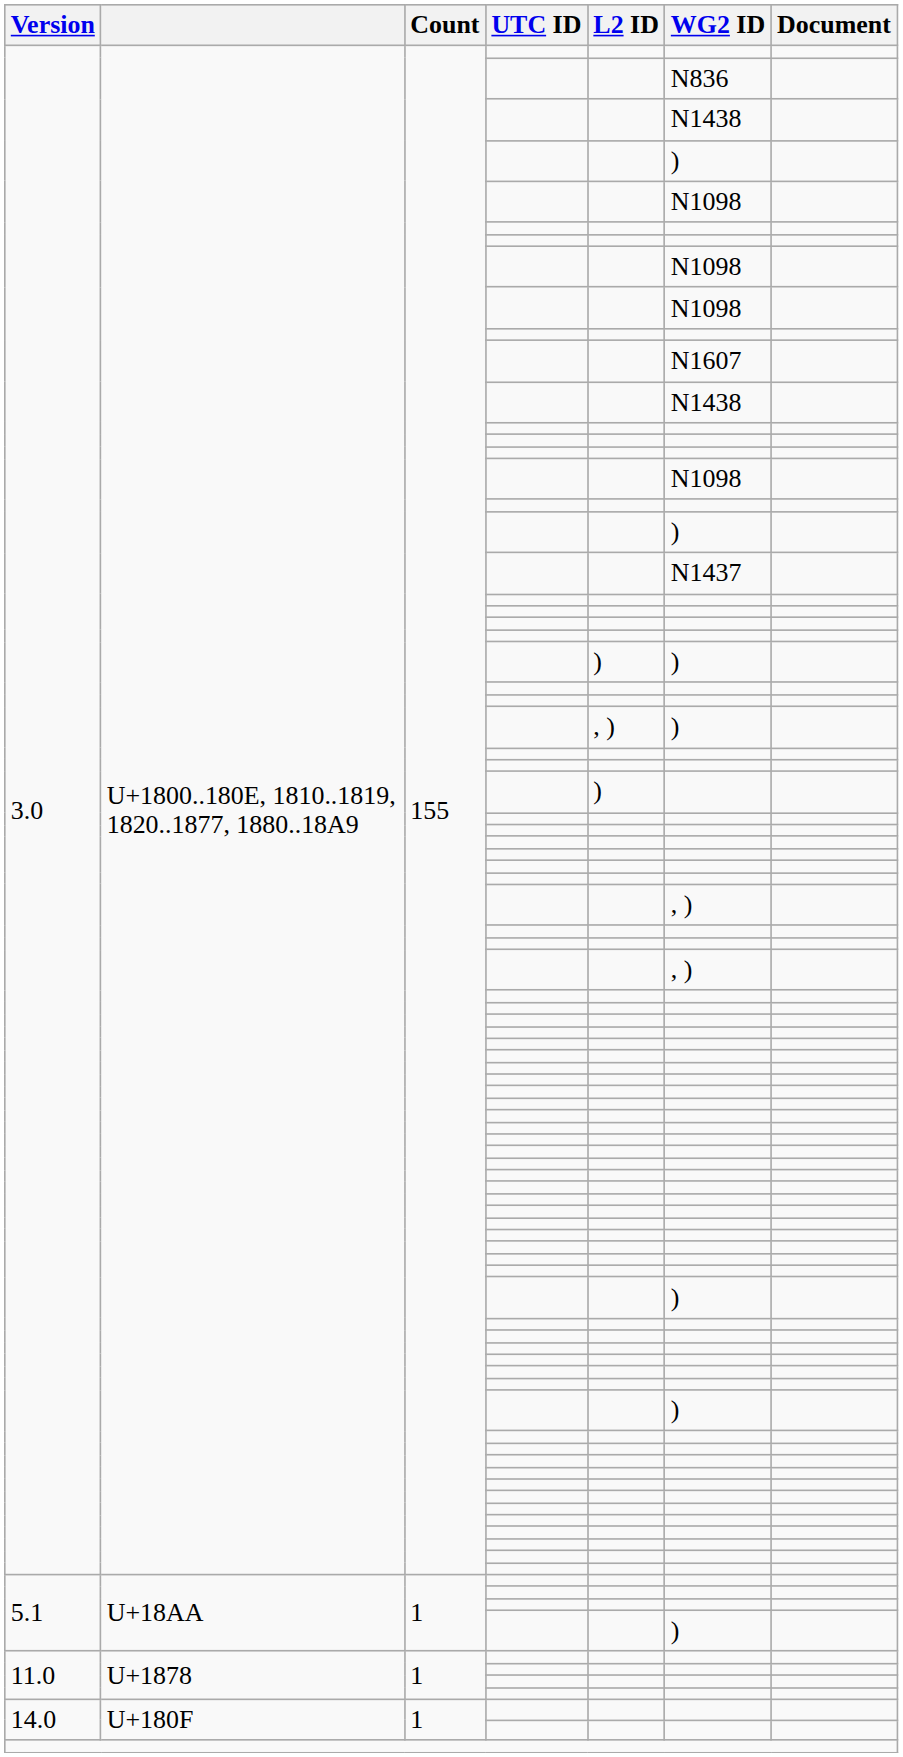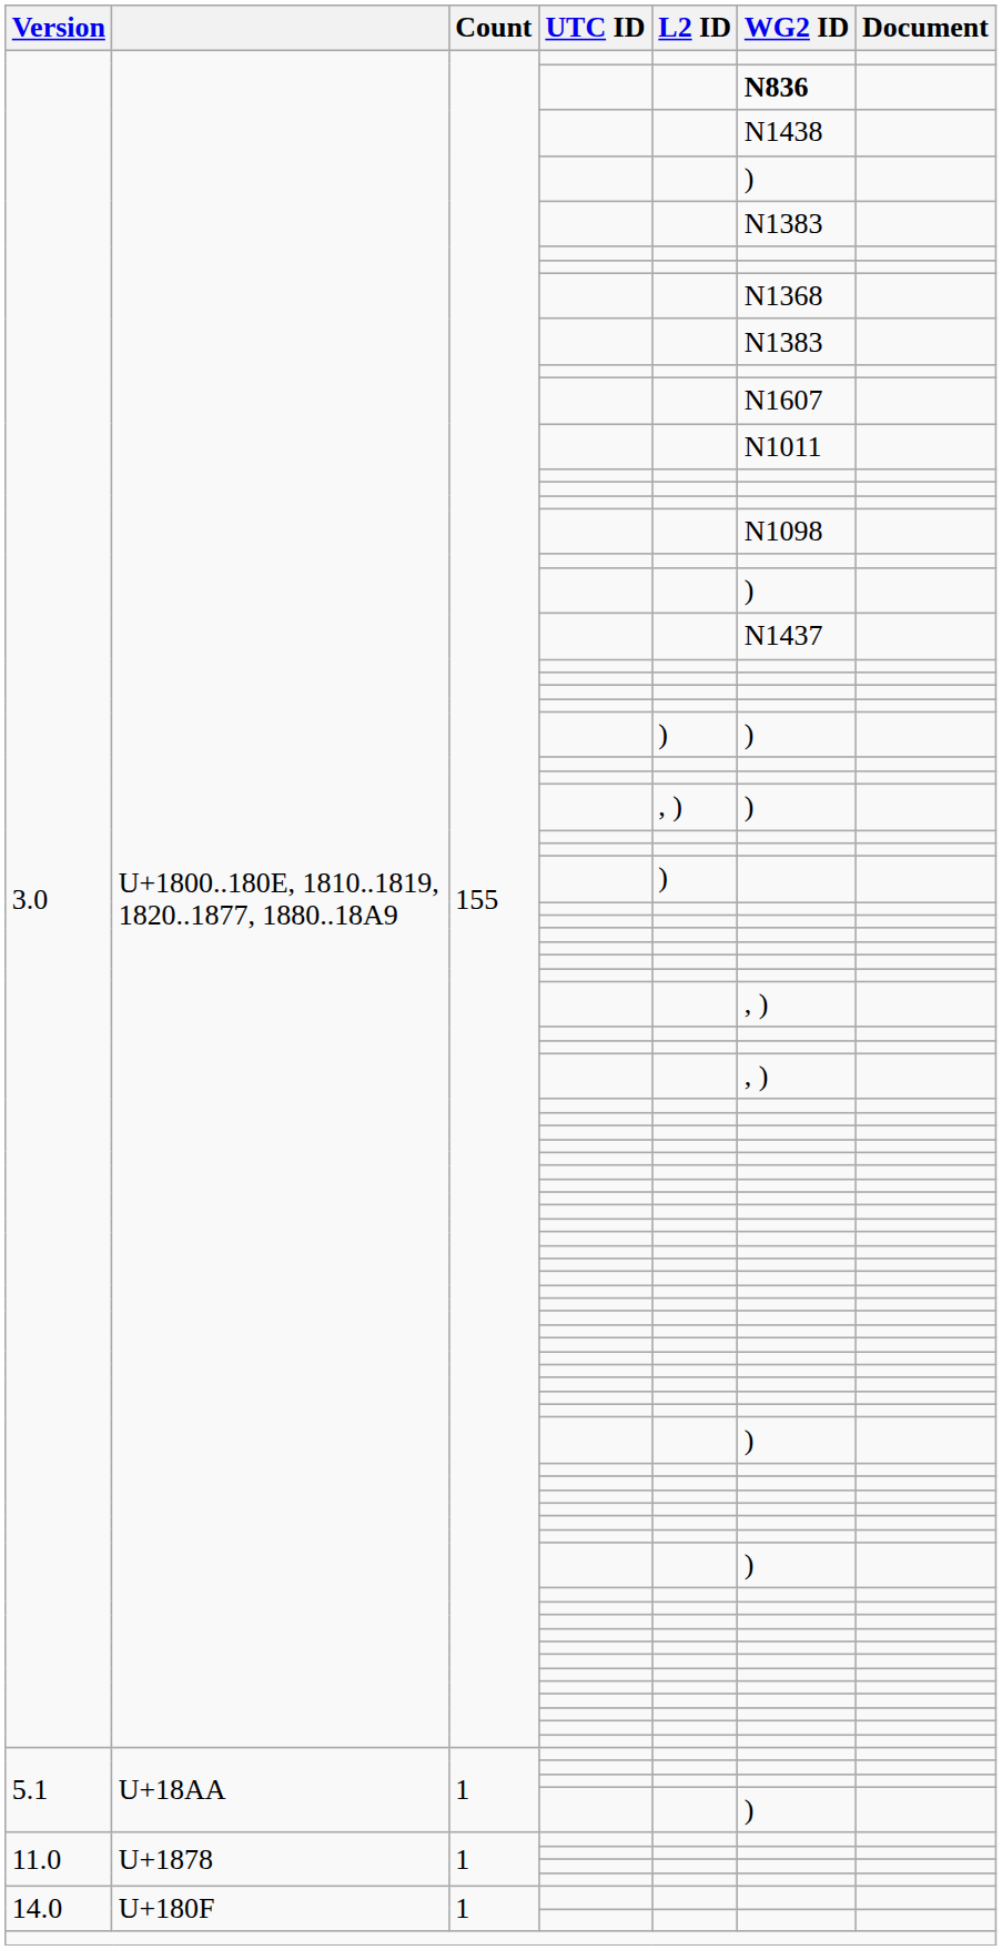row 3 | WG2 ID: normal -> bold
row 6 | WG2 ID: N1098 -> N1383
row 9 | WG2 ID: N1098 -> N1368
row 10 | WG2 ID: N1098 -> N1383
row 13 | WG2 ID: N1438 -> N1011
